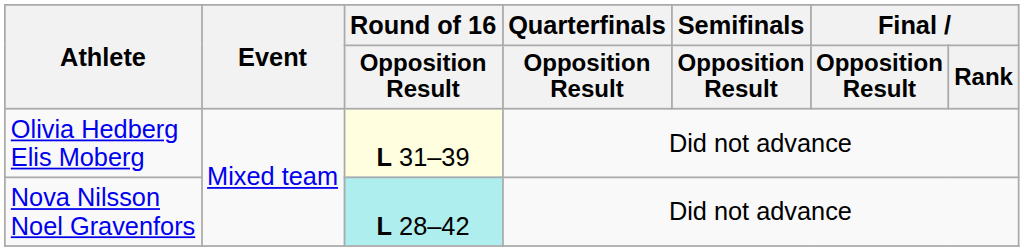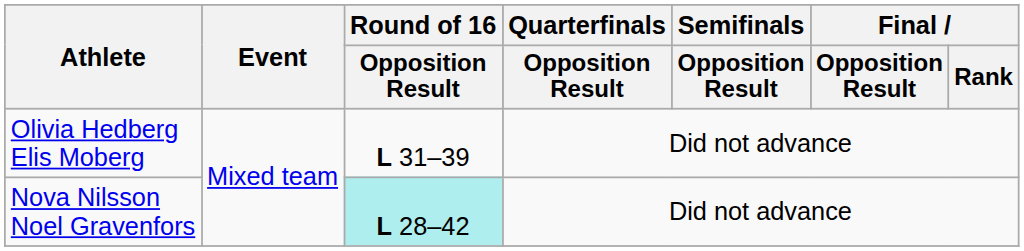Olivia Hedberg Elis Moberg | Round of 16 / Opposition Result: lightyellow background -> no background
